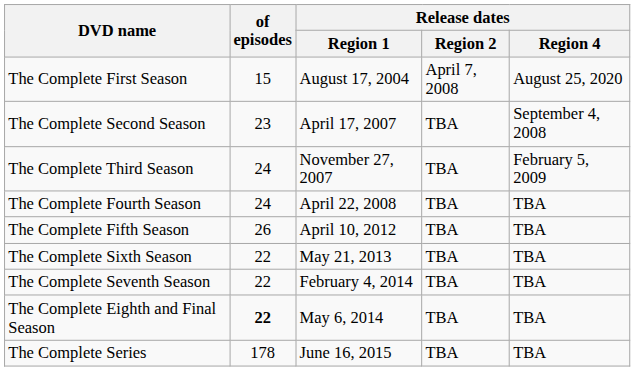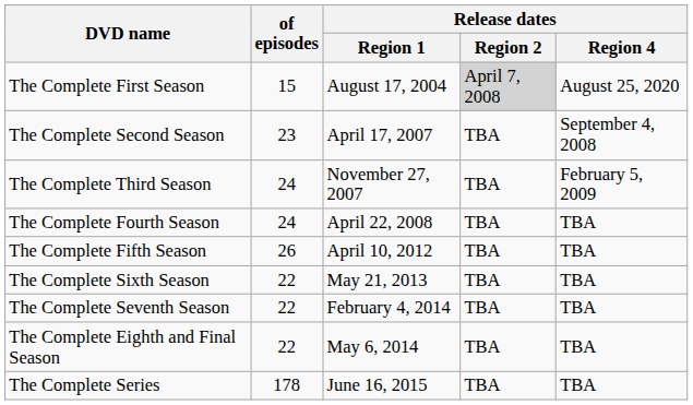The Complete First Season | Release dates / Region 2: no background -> lightgrey background
The Complete Eighth and Final Season | of episodes: bold -> normal
